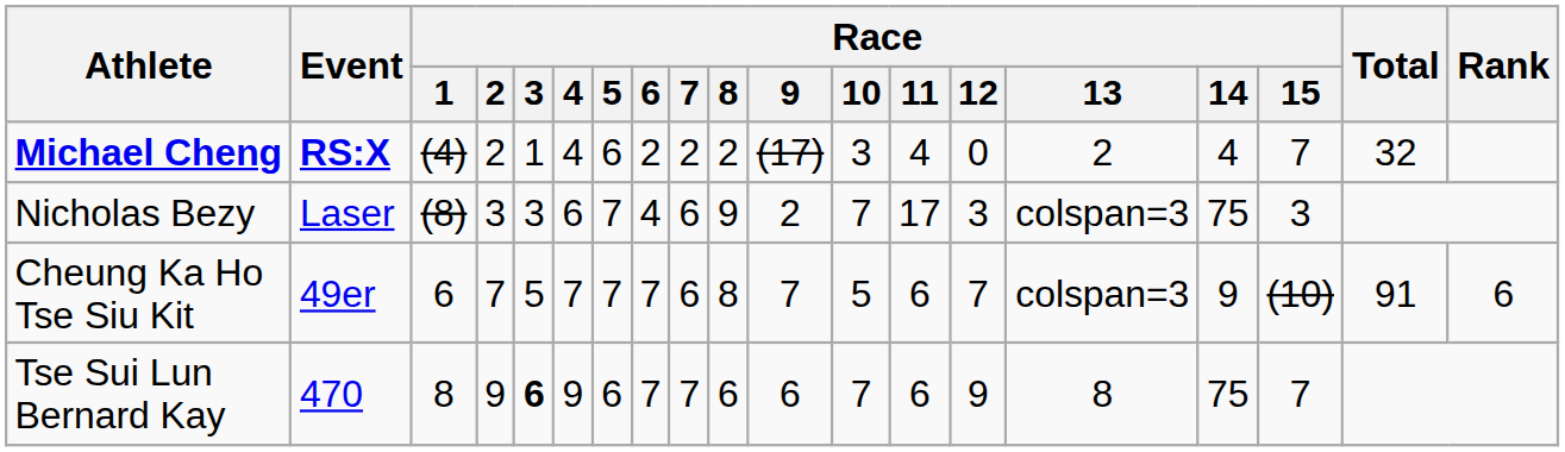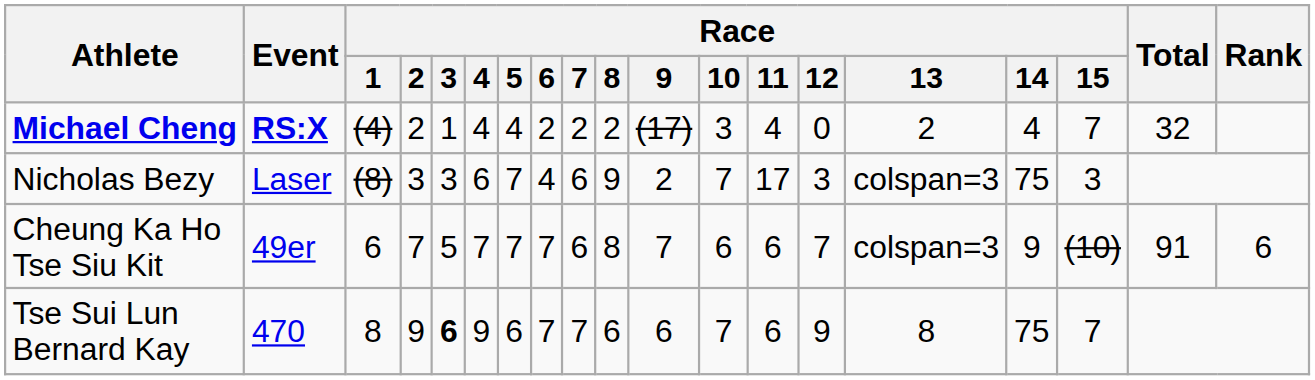Michael Cheng | Race / 5: 6 -> 4
Cheung Ka Ho Tse Siu Kit | Race / 10: 5 -> 6
